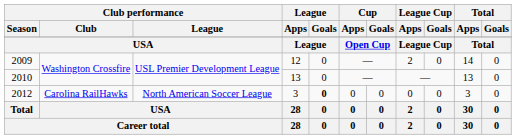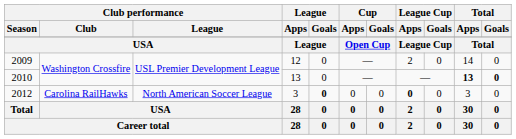2010 | Total / Apps: normal -> bold
2010 | Total / Goals: normal -> bold
2012 | League Cup / Apps: normal -> bold
